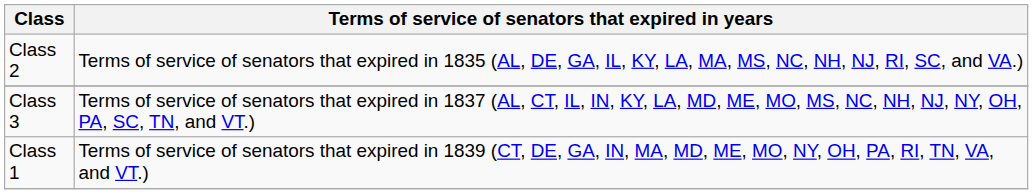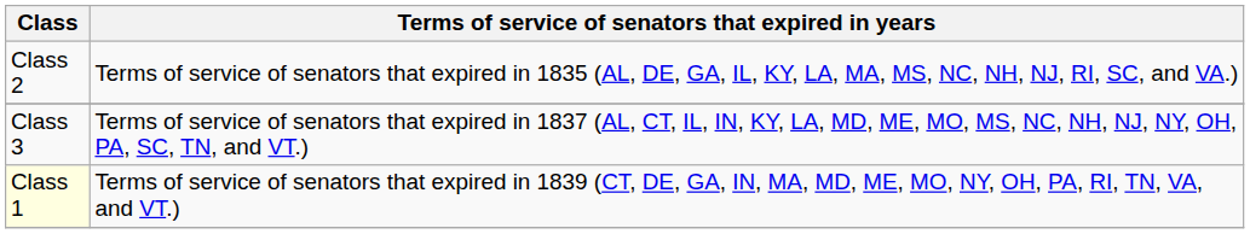Class 1 | Class: no background -> lightyellow background
